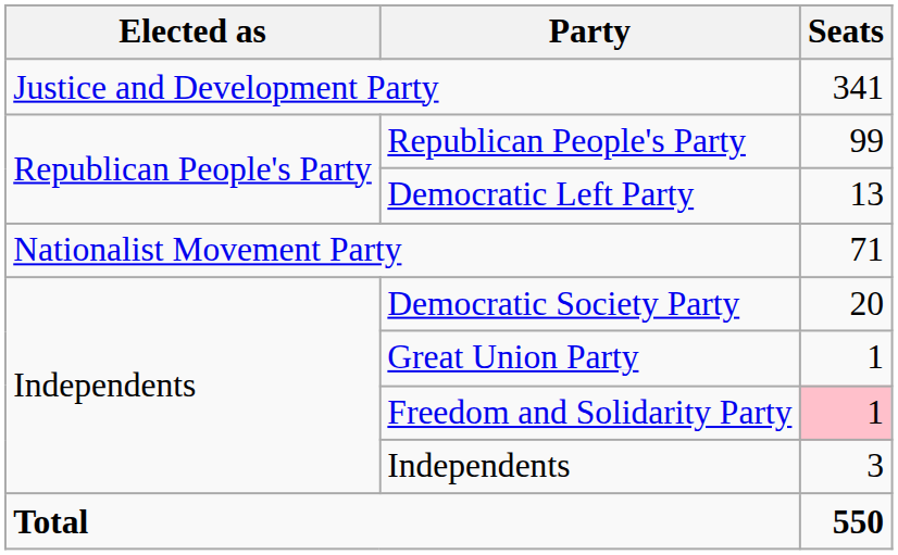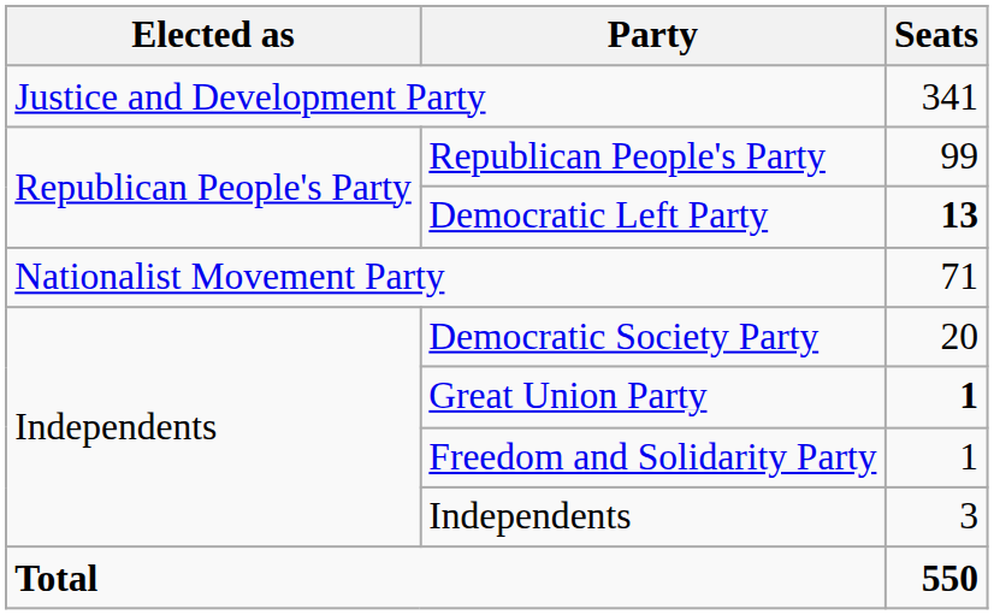Democratic Left Party | Seats: normal -> bold
Great Union Party | Seats: normal -> bold
Freedom and Solidarity Party | Seats: pink background -> no background
